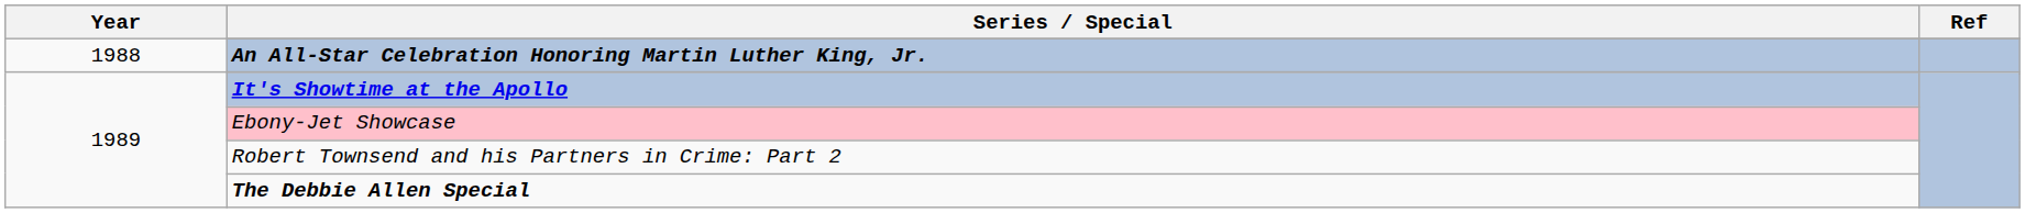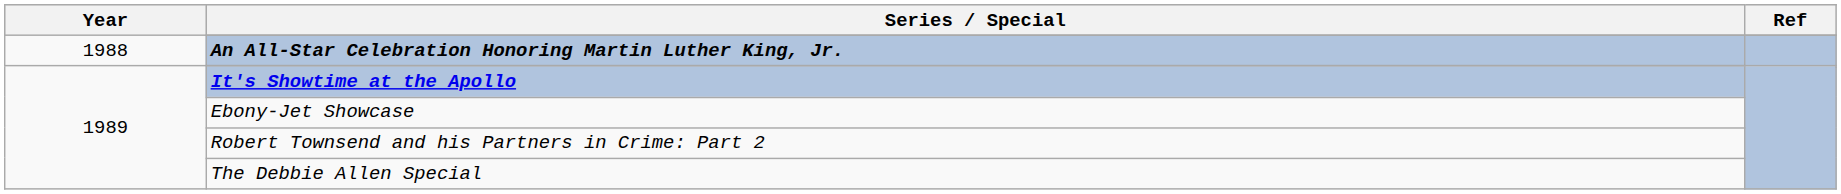Ebony-Jet Showcase | Series / Special: pink background -> no background
The Debbie Allen Special | Series / Special: bold -> normal
